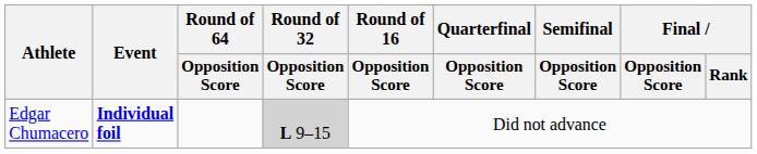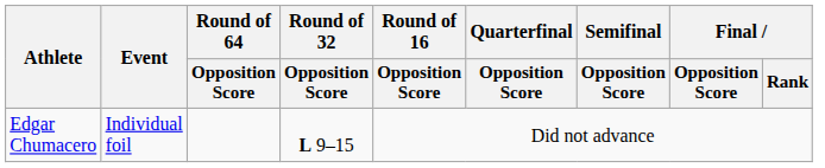Edgar Chumacero | Event: bold -> normal
Edgar Chumacero | Round of 32 / Opposition Score: lightgrey background -> no background
